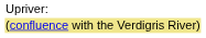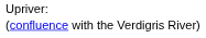row 2 | column 1: khaki background -> no background
